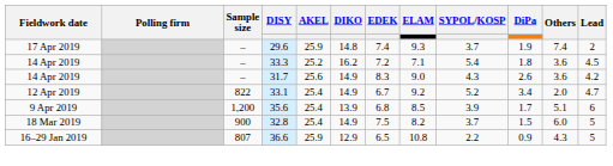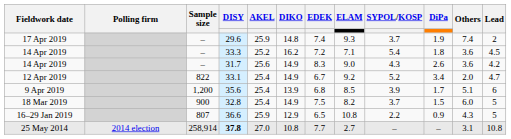+ row: 25 May 2014 | 2014 election | 258,914 | 37.8 | 27.0 | 10.8 | 7.7 | 2.7 | – | – | 3.1 | 10.8
